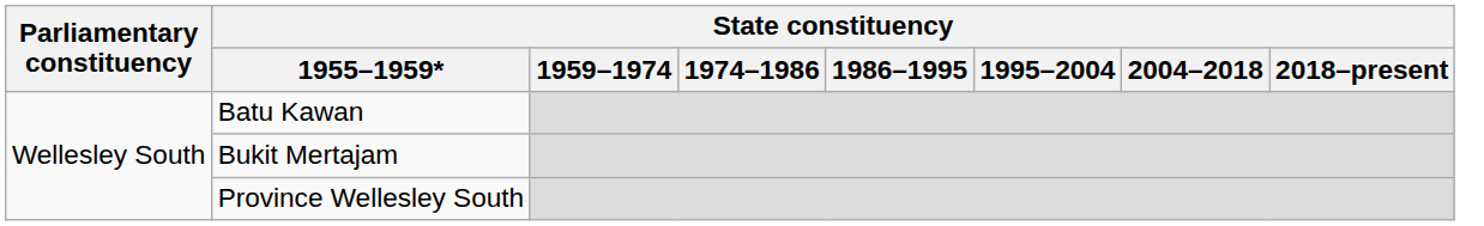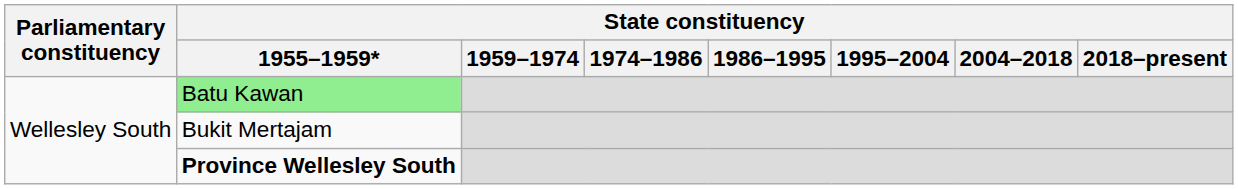Batu Kawan | State constituency / 1955–1959*: no background -> lightgreen background
Province Wellesley South | State constituency / 1955–1959*: normal -> bold
